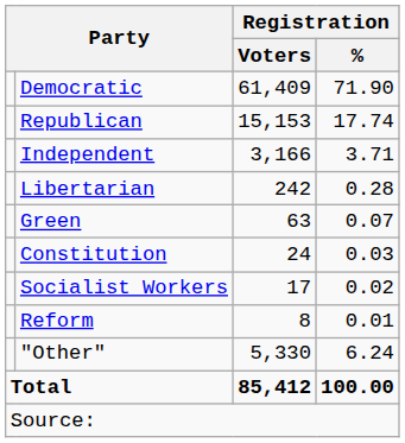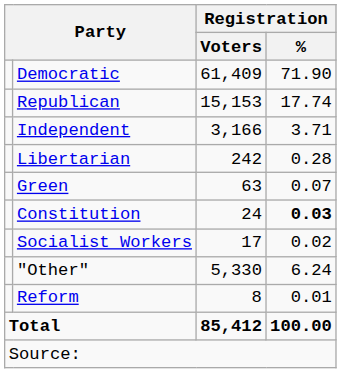Constitution | Registration / %: normal -> bold
rows swapped: Reform <-> "Other"
